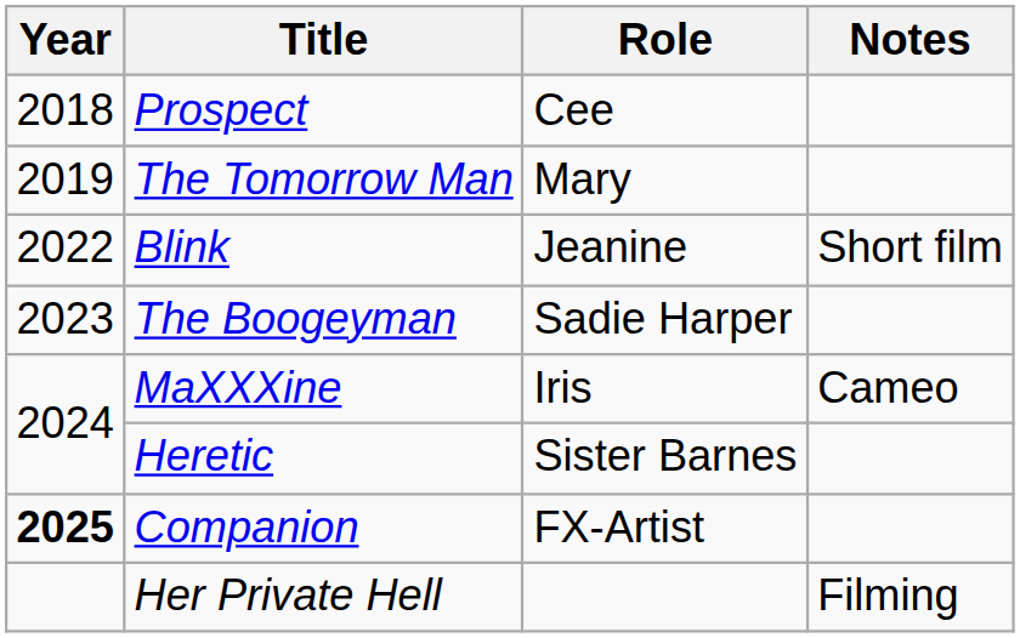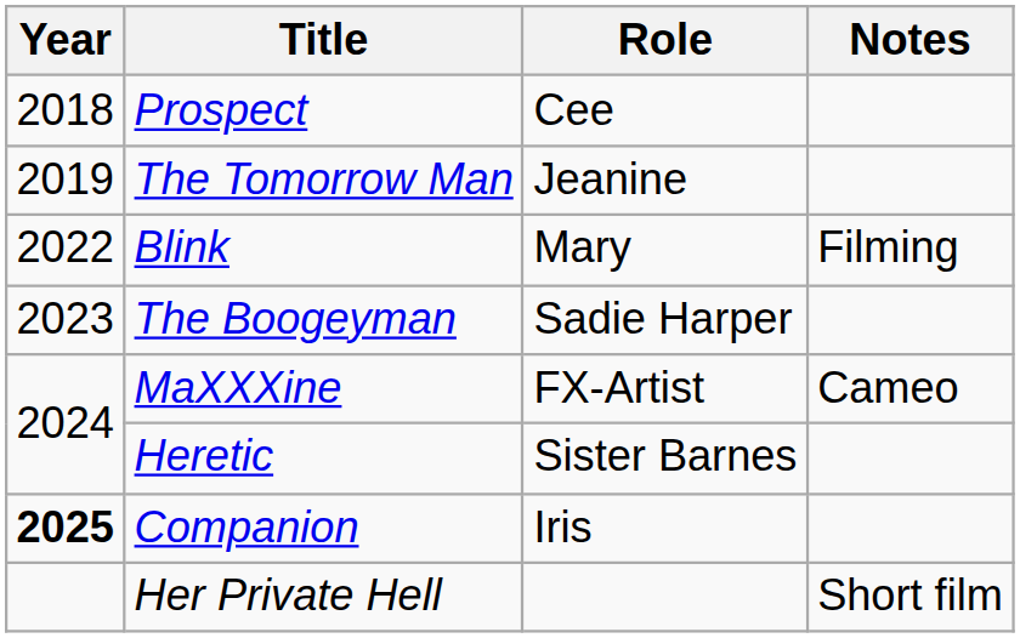The Tomorrow Man | Role: Mary -> Jeanine
Blink | Role: Jeanine -> Mary
Blink | Notes: Short film -> Filming
MaXXXine | Role: Iris -> FX-Artist
Companion | Role: FX-Artist -> Iris
Her Private Hell | Notes: Filming -> Short film
